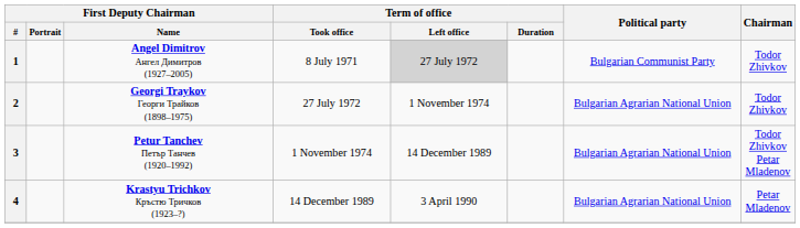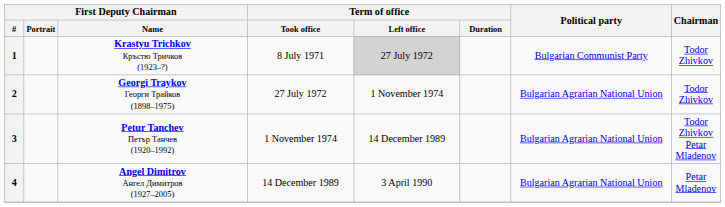1 | First Deputy Chairman / Name: Angel Dimitrov Ангел Димитров (1927–2005) -> Krastyu Trichkov Кръстю Тричков (1923–?)
4 | First Deputy Chairman / Name: Krastyu Trichkov Кръстю Тричков (1923–?) -> Angel Dimitrov Ангел Димитров (1927–2005)
